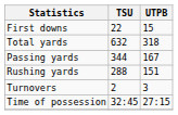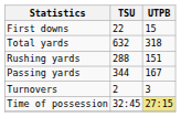rows swapped: Rushing yards <-> Passing yards
Time of possession | UTPB: no background -> khaki background
